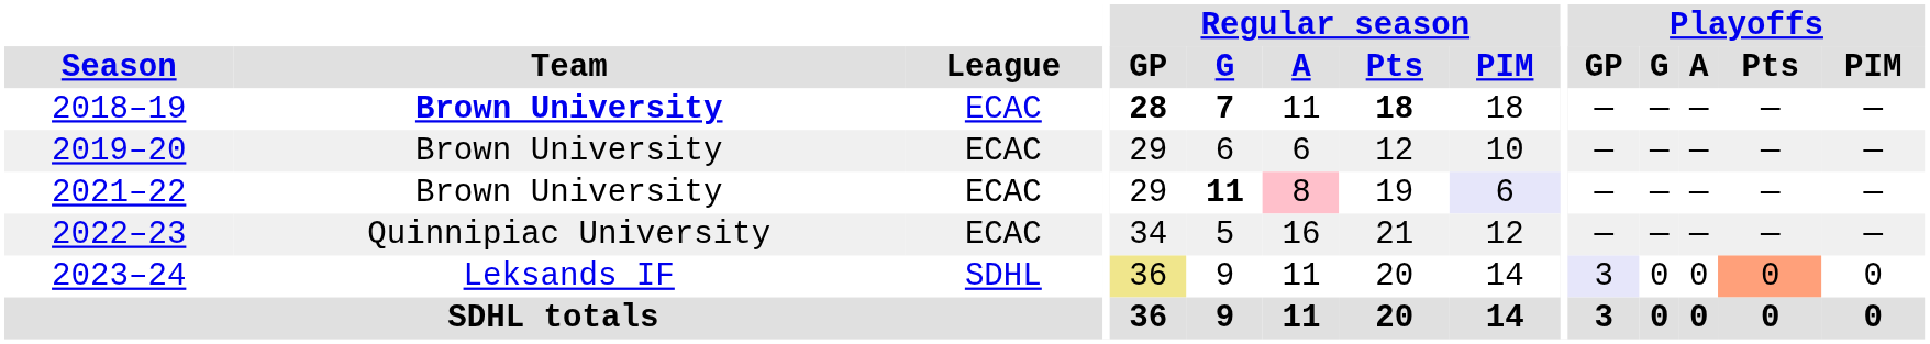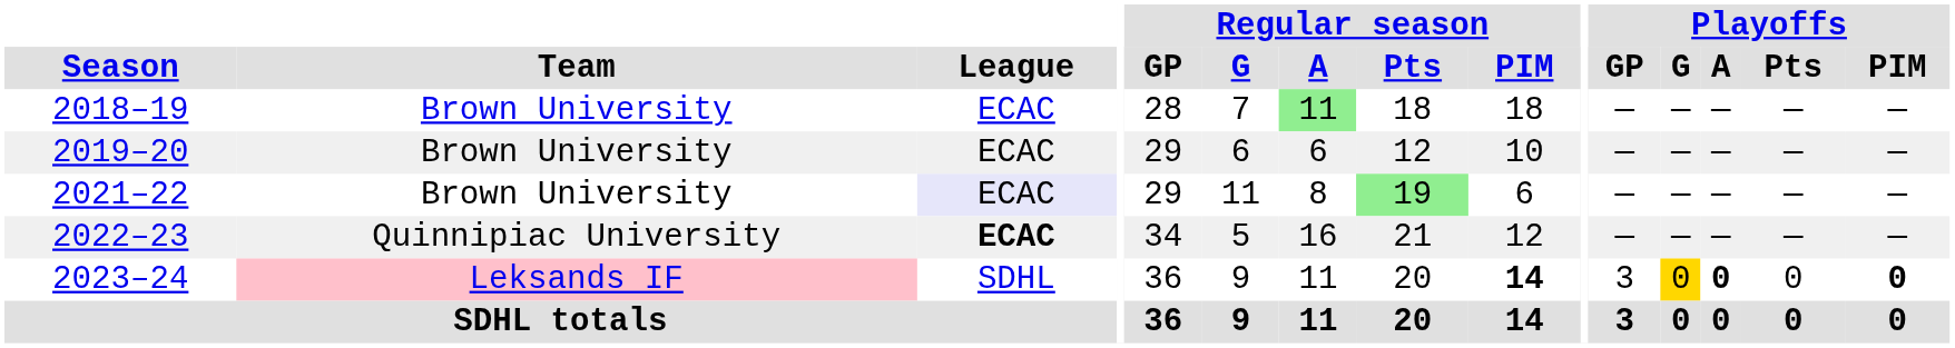2018–19 | Team: bold -> normal
2018–19 | Regular season / GP: bold -> normal
2018–19 | Regular season / G: bold -> normal
2018–19 | Regular season / A: no background -> lightgreen background
2018–19 | Regular season / Pts: bold -> normal
2021–22 | League: no background -> lavender background
2021–22 | Regular season / G: bold -> normal
2021–22 | Regular season / A: pink background -> no background
2021–22 | Regular season / Pts: no background -> lightgreen background
2021–22 | Regular season / PIM: lavender background -> no background
2022–23 | League: normal -> bold
2023–24 | Team: no background -> pink background
2023–24 | Regular season / GP: khaki background -> no background
2023–24 | Regular season / PIM: normal -> bold
2023–24 | Playoffs / GP: lavender background -> no background
2023–24 | Playoffs / G: no background -> gold background
2023–24 | Playoffs / A: normal -> bold
2023–24 | Playoffs / Pts: lightsalmon background -> no background
2023–24 | Playoffs / PIM: normal -> bold
